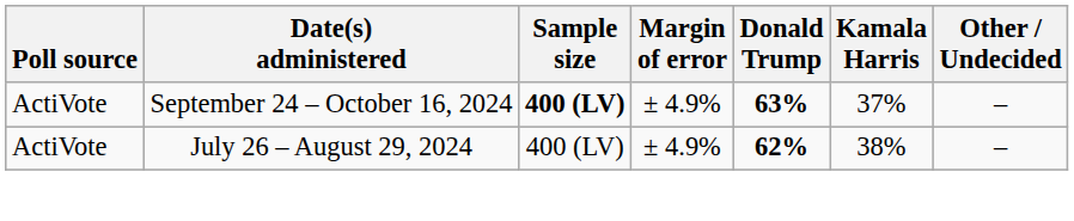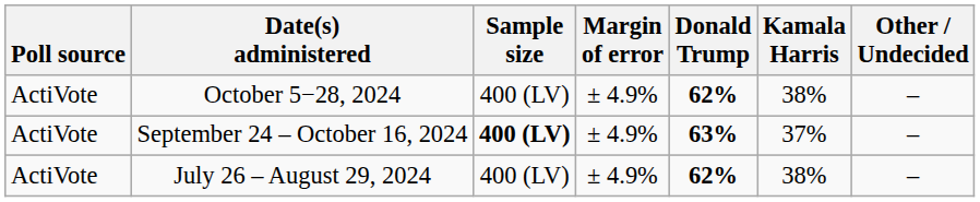+ row: ActiVote | October 5−28, 2024 | 400 (LV) | ± 4.9% | 62% | 38% | –
